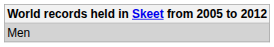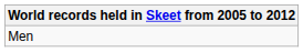Men | column 1: lightgrey background -> no background
